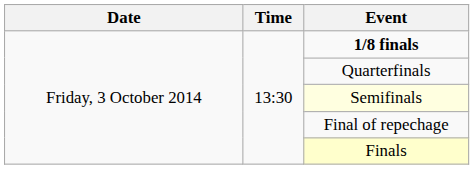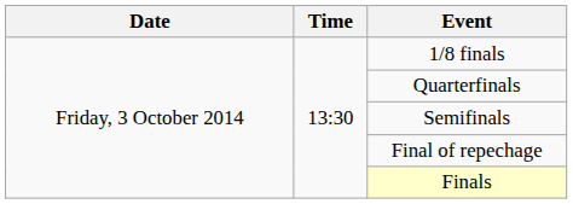1/8 finals | Event: bold -> normal
Semifinals | Event: lightyellow background -> no background
